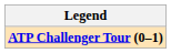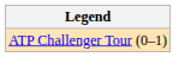row 2 | column 1: bold -> normal
